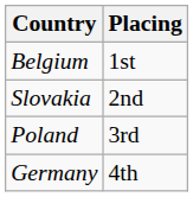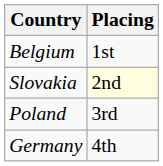Slovakia | Placing: no background -> lightyellow background
